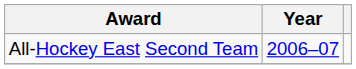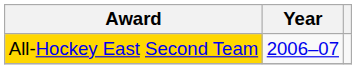row 2 | Award: no background -> gold background
